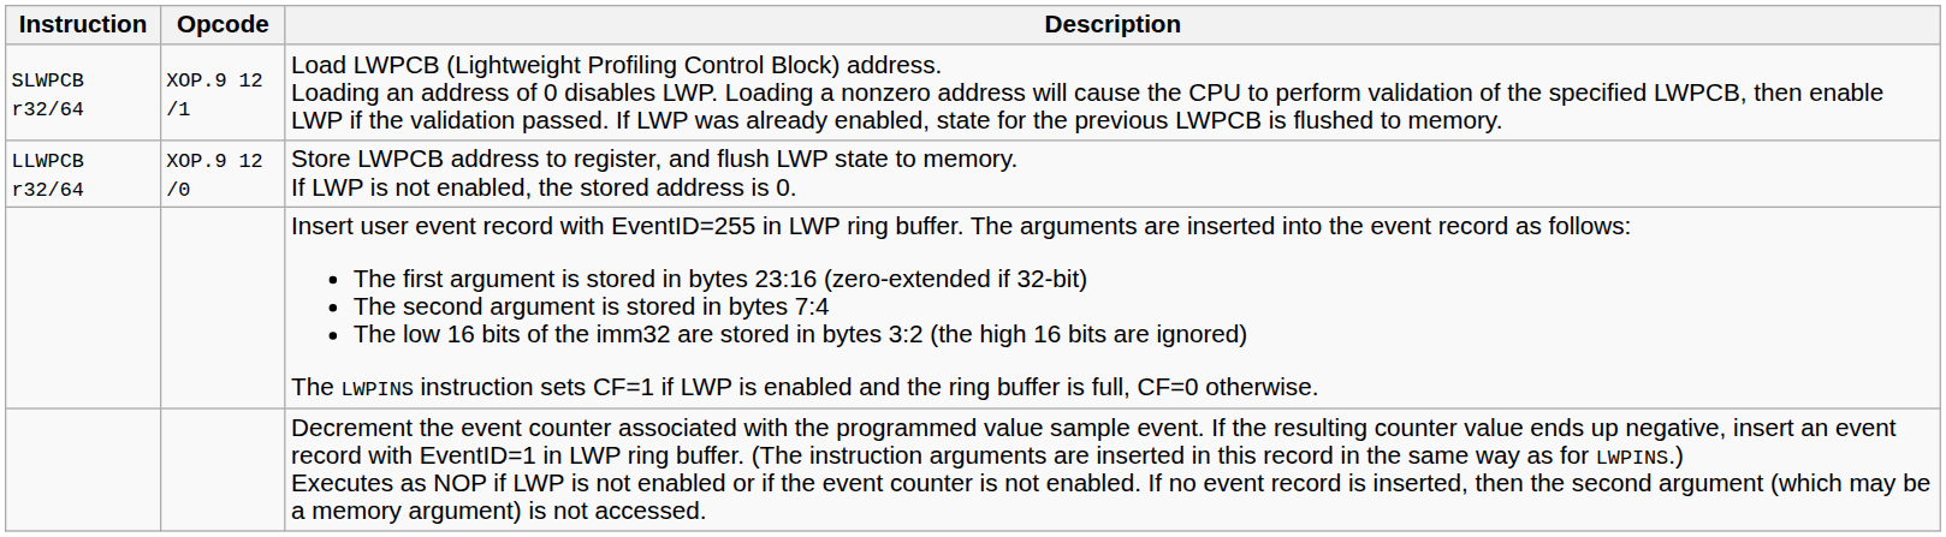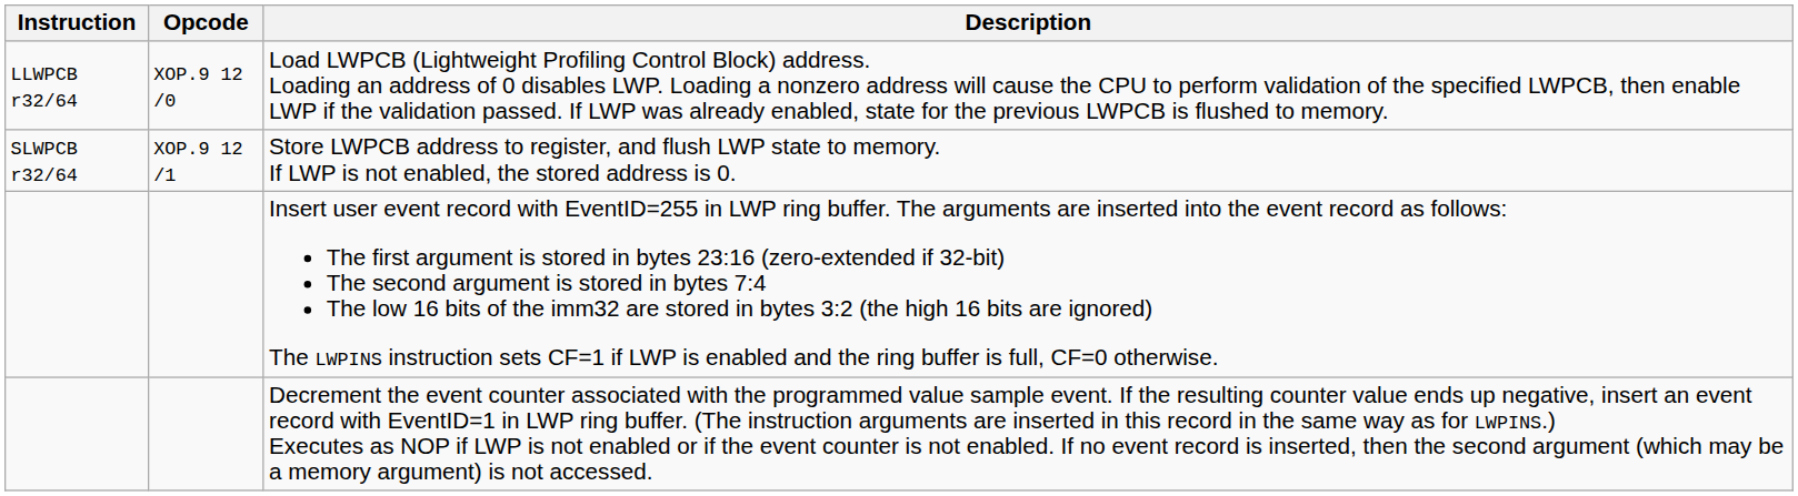row 2 | Instruction: SLWPCB r32/64 -> LLWPCB r32/64
row 2 | Opcode: XOP.9 12 /1 -> XOP.9 12 /0
row 3 | Instruction: LLWPCB r32/64 -> SLWPCB r32/64
row 3 | Opcode: XOP.9 12 /0 -> XOP.9 12 /1
